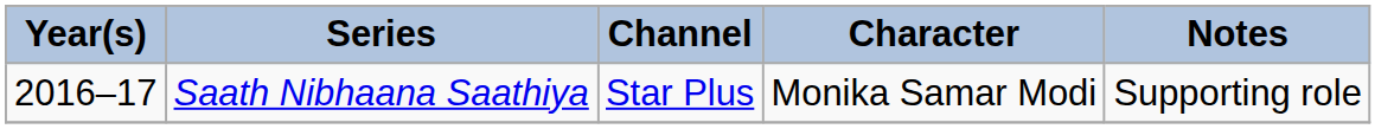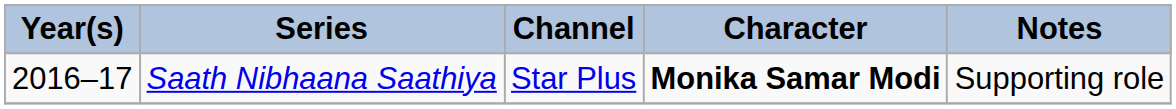Saath Nibhaana Saathiya | Character: normal -> bold
